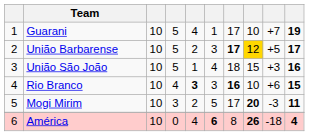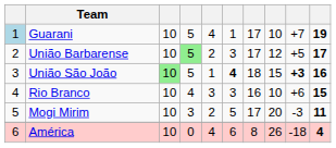Guarani | column 1: no background -> lightblue background
União Barbarense | column 4: no background -> lightgreen background
União Barbarense | column 7: bold -> normal
União Barbarense | column 8: gold background -> no background
União São João | column 3: no background -> lightgreen background
União São João | column 6: normal -> bold
União São João | column 9: normal -> bold
Rio Branco | column 5: bold -> normal
Rio Branco | column 7: bold -> normal
Mogi Mirim | column 8: bold -> normal
América | column 6: bold -> normal
América | column 8: bold -> normal
